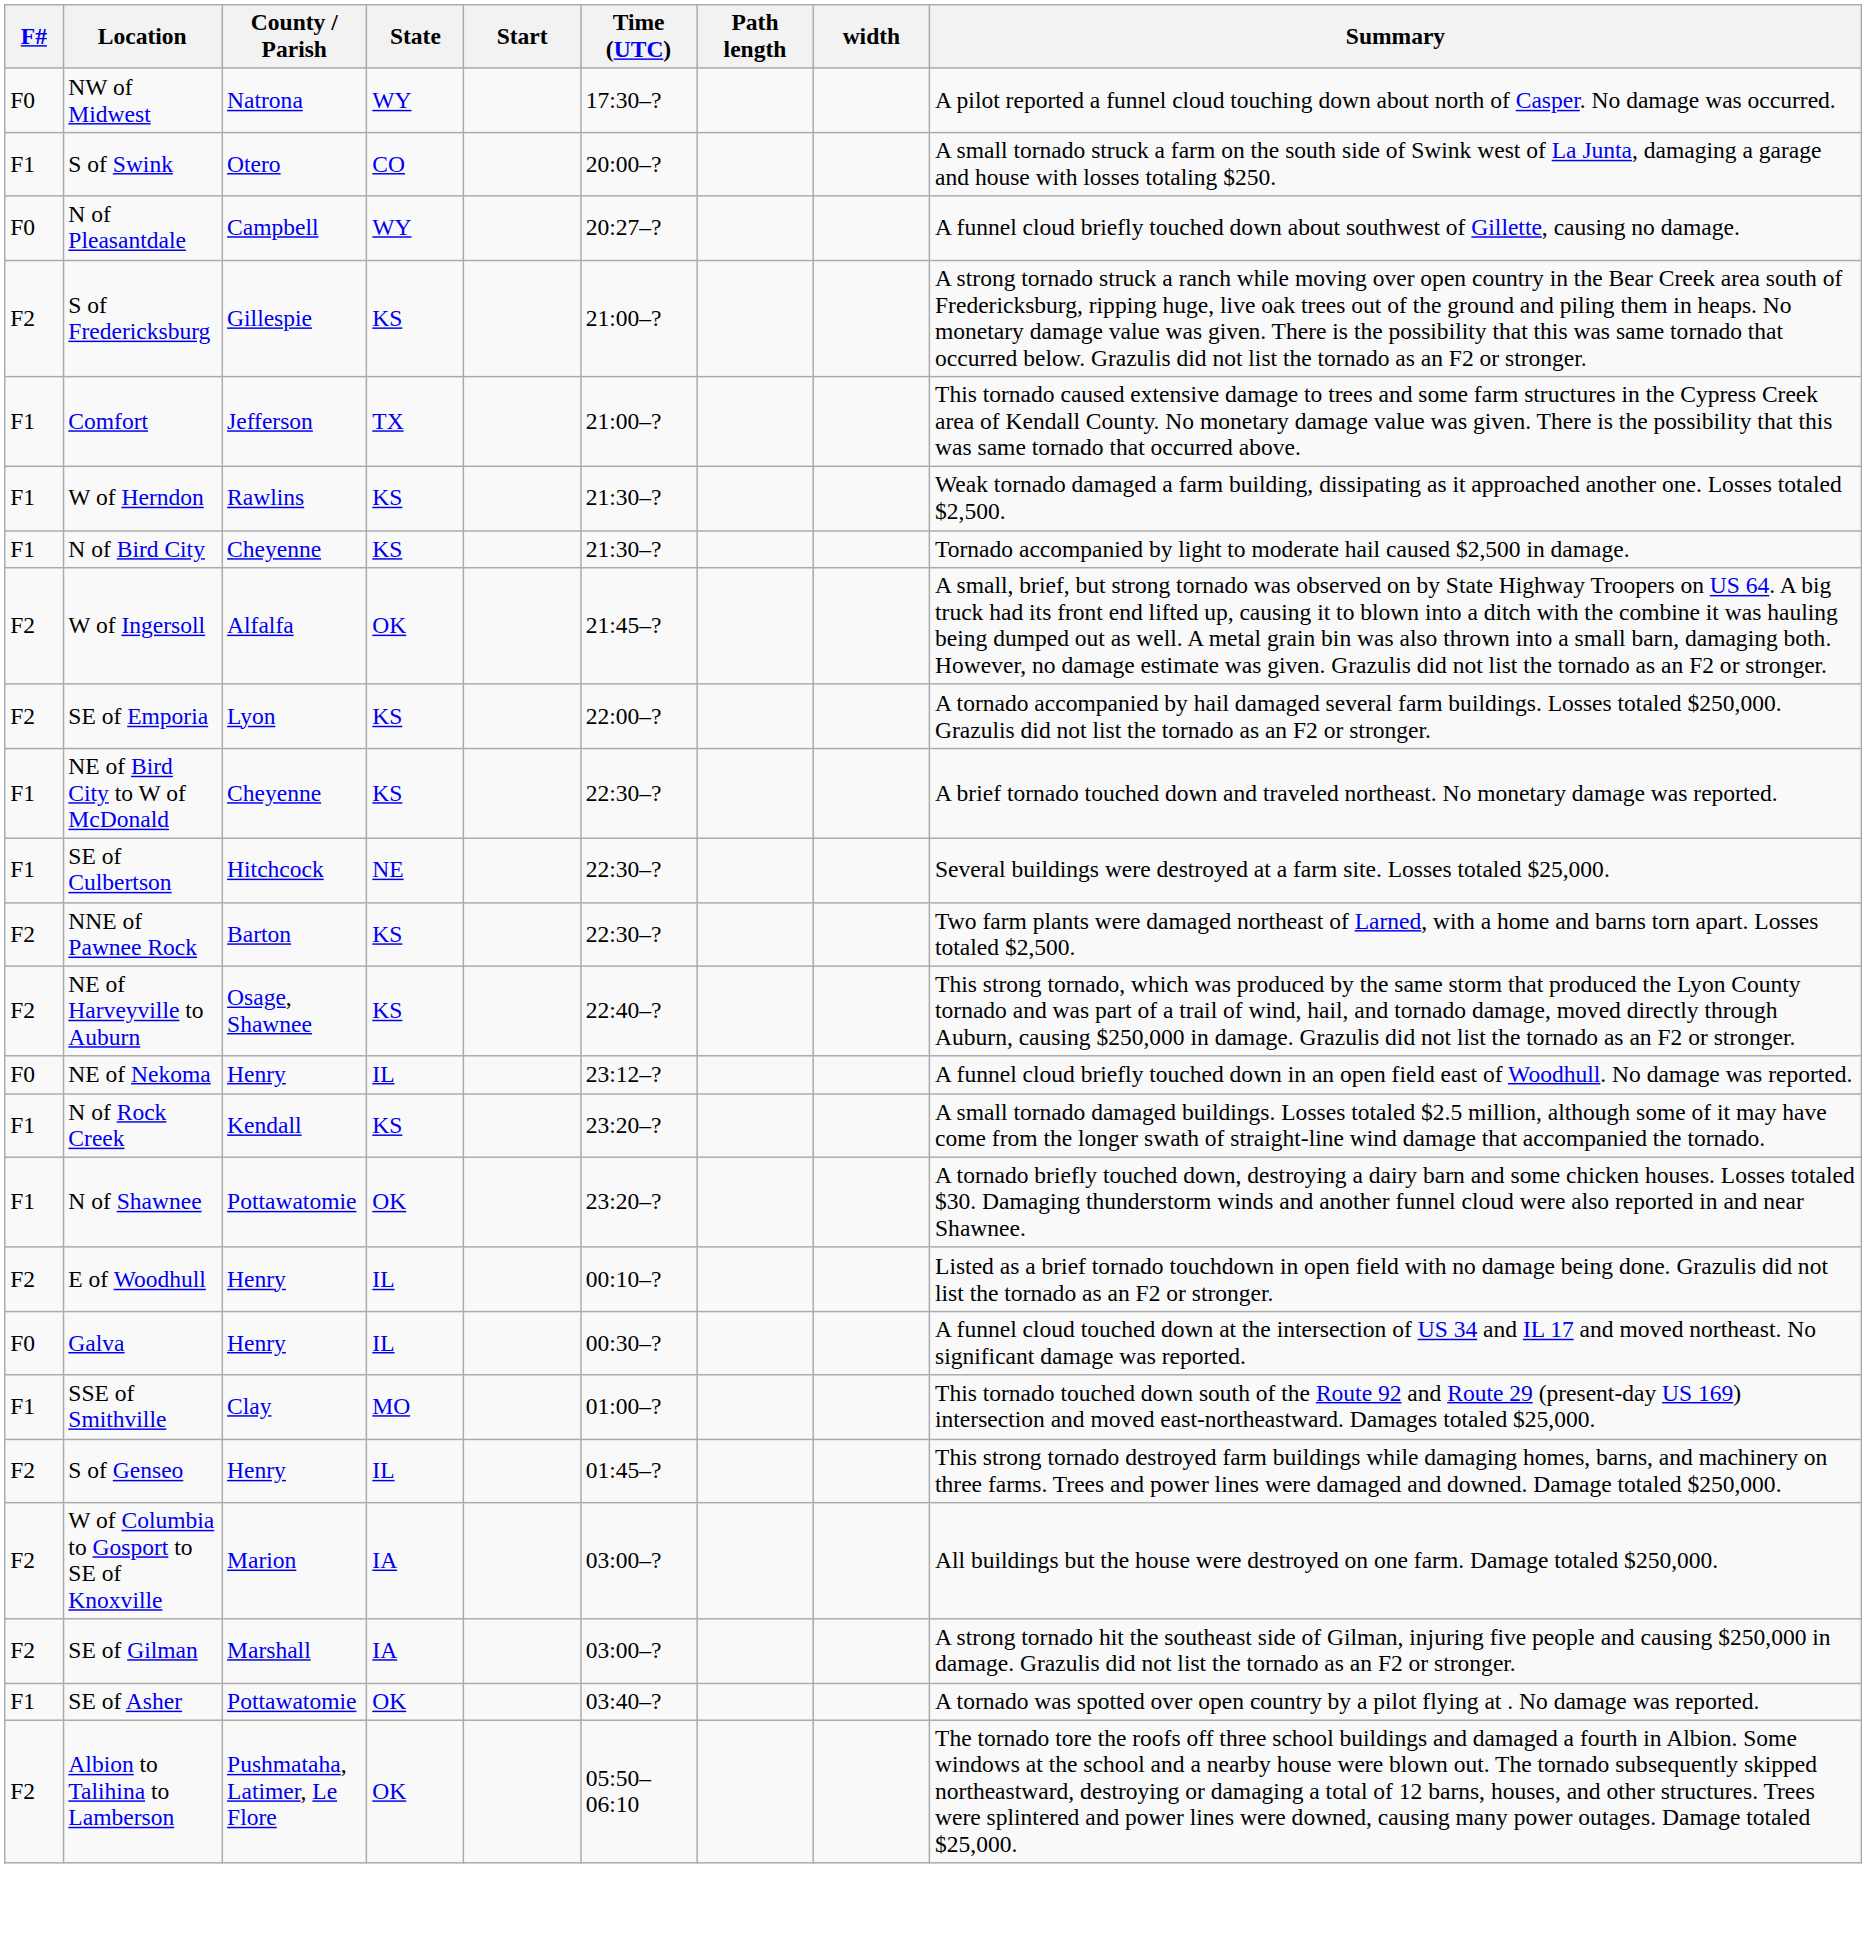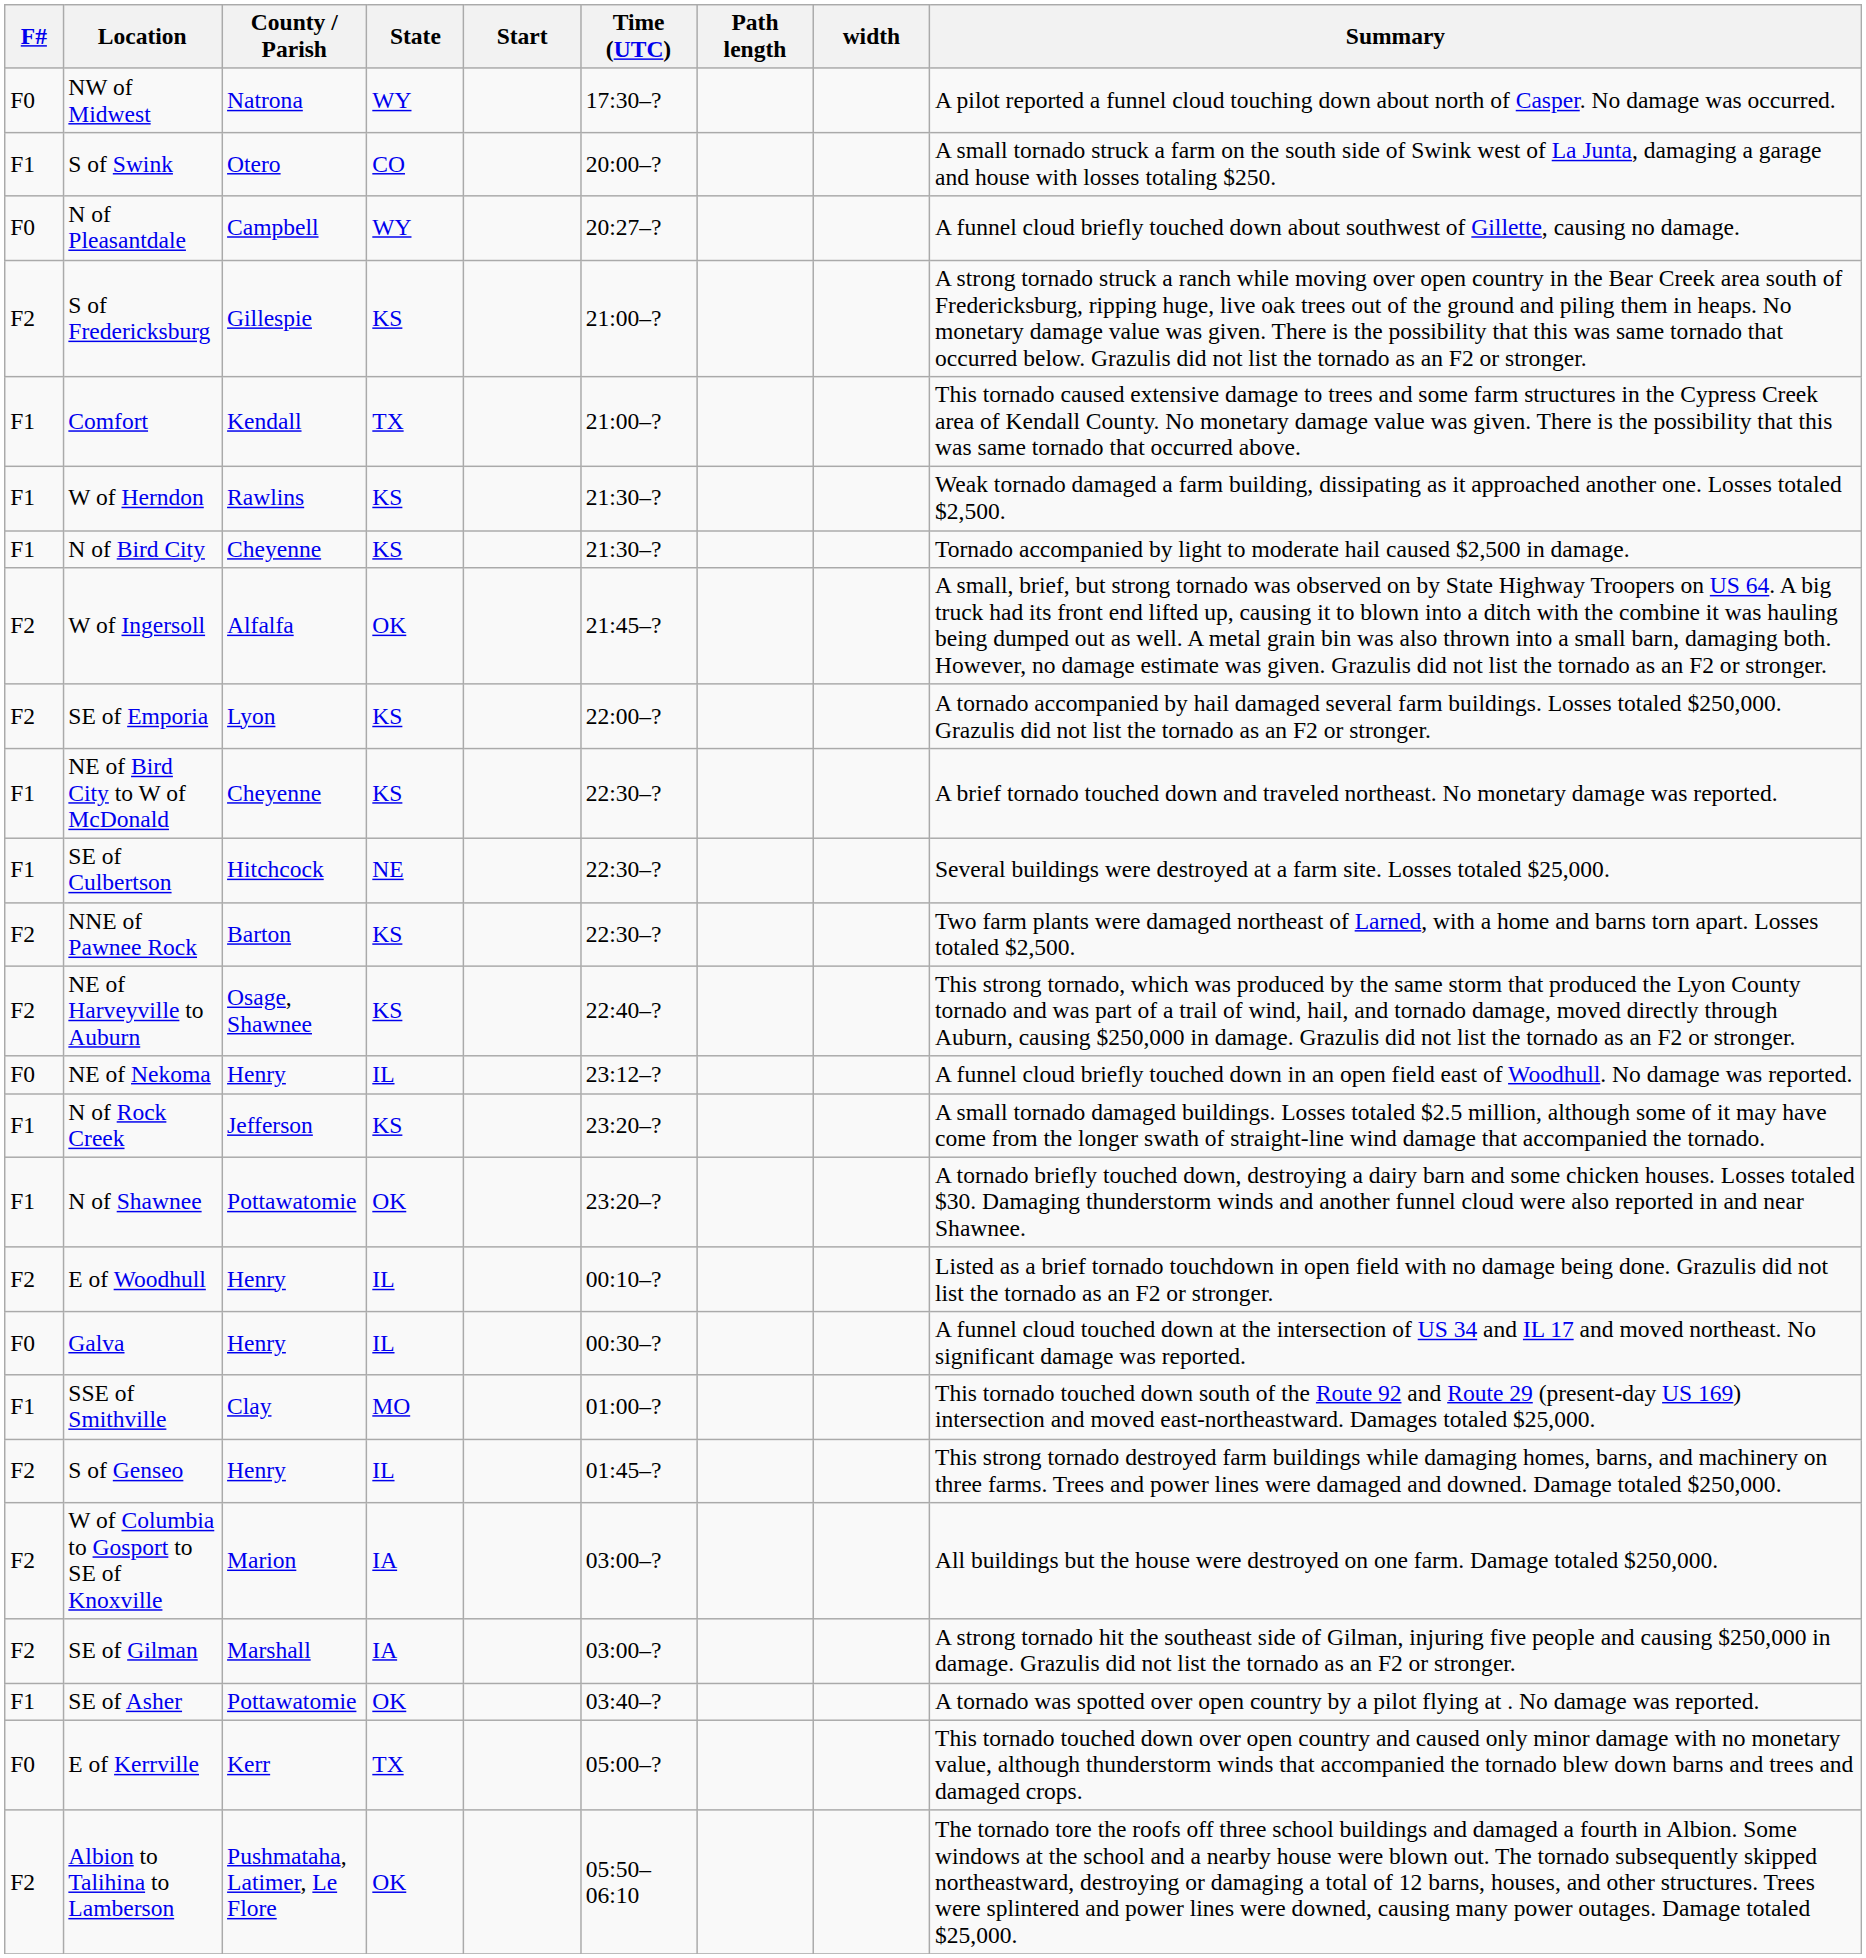Comfort | County / Parish: Jefferson -> Kendall
N of Rock Creek | County / Parish: Kendall -> Jefferson
+ row: F0 | E of Kerrville | Kerr | TX | 05:00–? | This tornado touched down over open country and caused only minor damage with no monetary value, although thunderstorm winds that accompanied the tornado blew down barns and trees and damaged crops.
